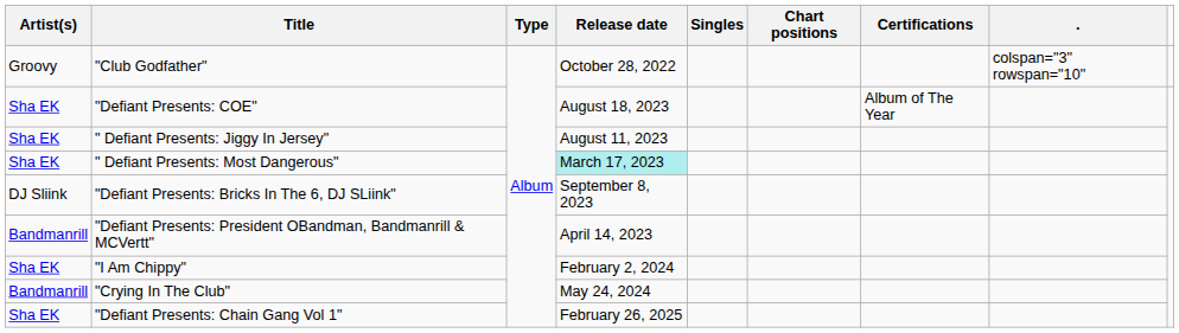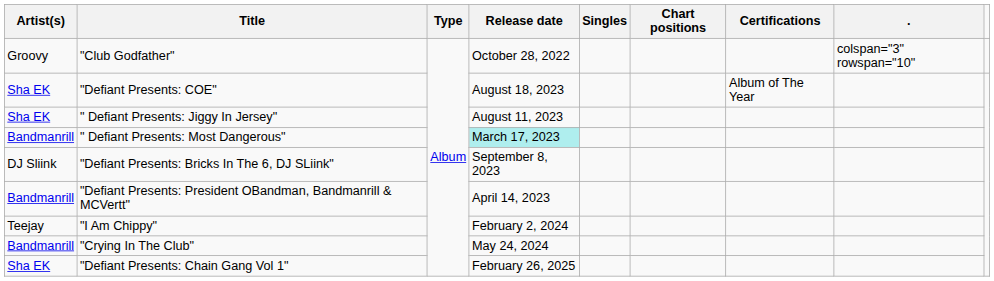" Defiant Presents: Most Dangerous" | Artist(s): Sha EK -> Bandmanrill
"I Am Chippy" | Artist(s): Sha EK -> Teejay
